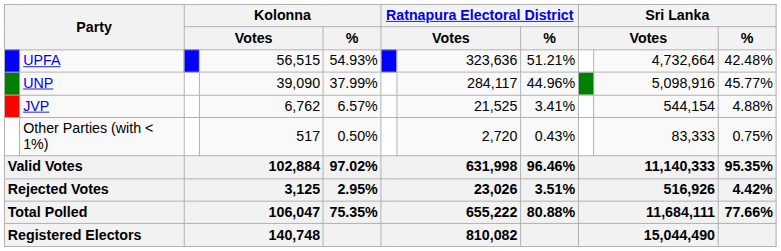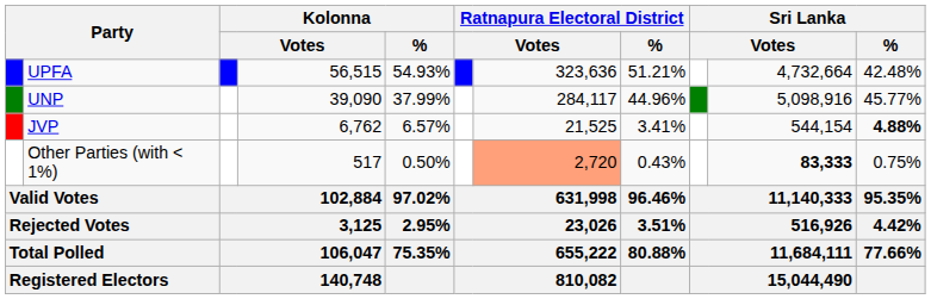JVP | Sri Lanka / %: normal -> bold
Other Parties (with < 1%) | column 7: no background -> lightsalmon background
Other Parties (with < 1%) | column 10: normal -> bold
